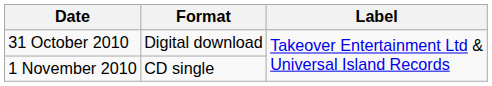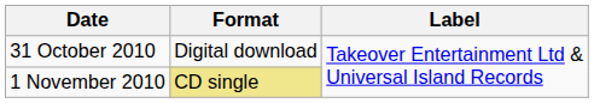1 November 2010 | Format: no background -> khaki background
